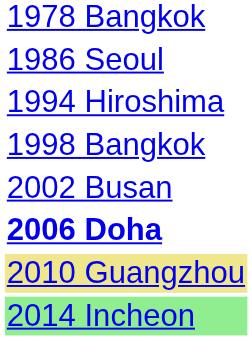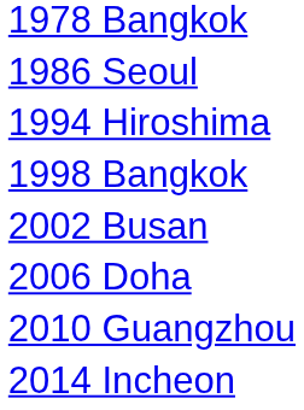2006 Doha | column 1: bold -> normal
2010 Guangzhou | column 1: khaki background -> no background
2014 Incheon | column 1: lightgreen background -> no background
